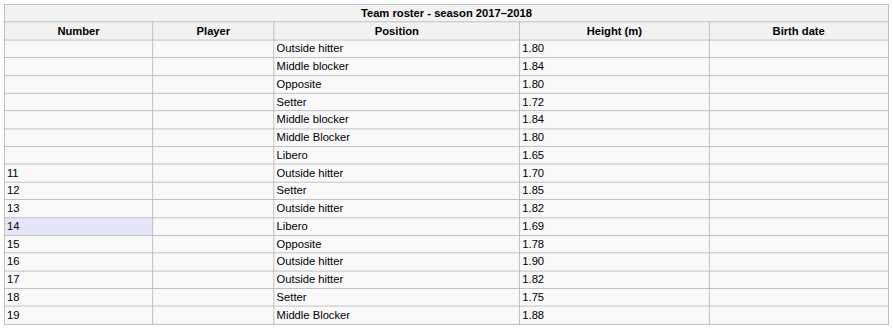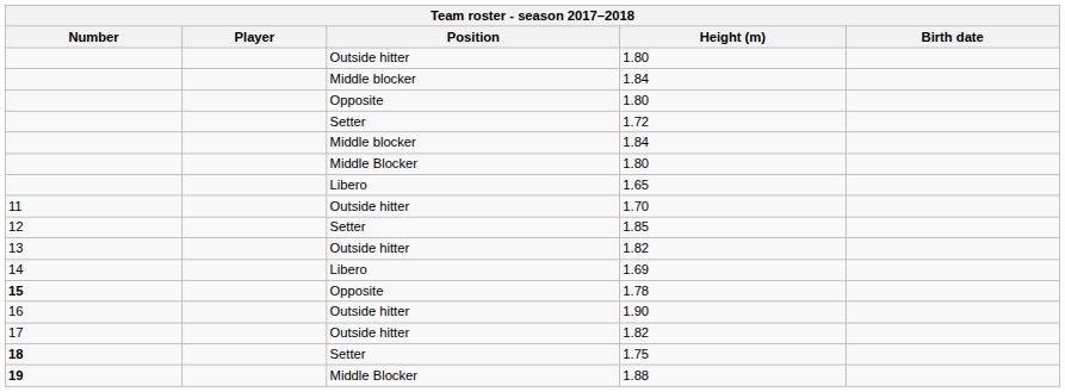1.69 | Number: lavender background -> no background
1.78 | Number: normal -> bold
1.75 | Number: normal -> bold
1.88 | Number: normal -> bold
